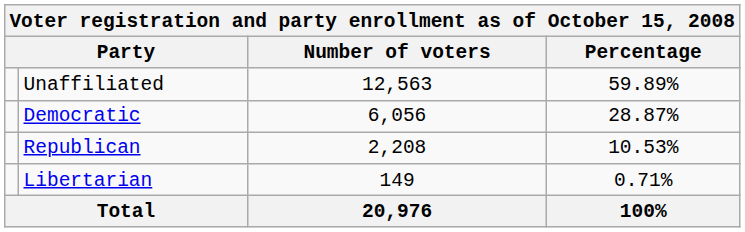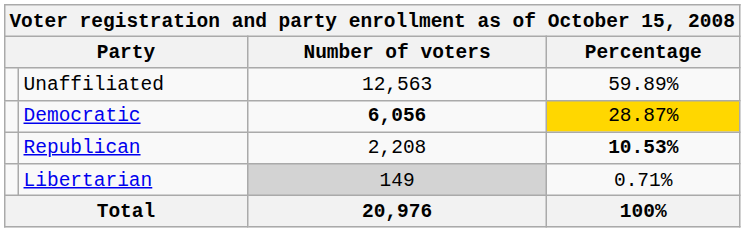Democratic | Number of voters: normal -> bold
Democratic | Percentage: no background -> gold background
Republican | Percentage: normal -> bold
Libertarian | Number of voters: no background -> lightgrey background
